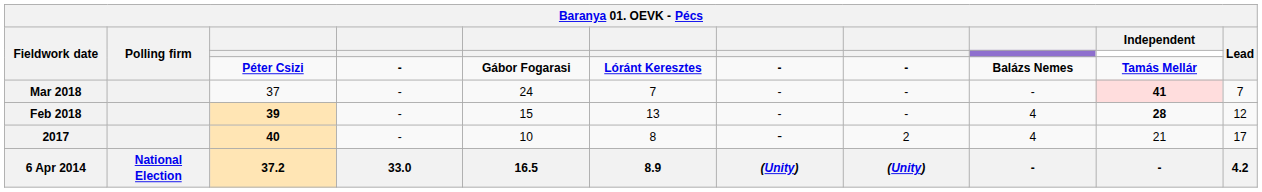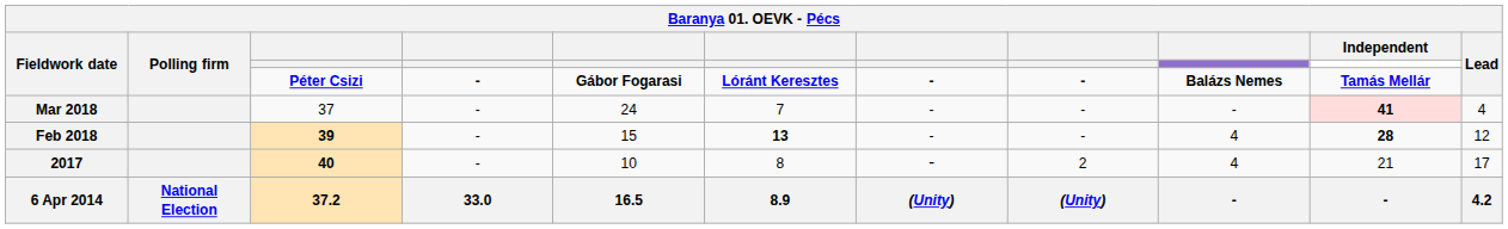Mar 2018 | Lead: 7 -> 4
Feb 2018 | column 6: normal -> bold
